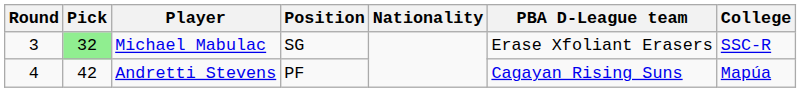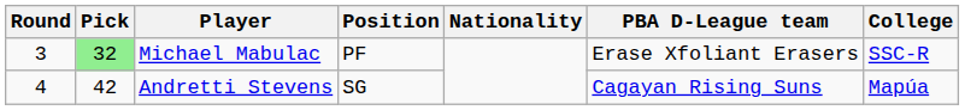Michael Mabulac | Position: SG -> PF
Andretti Stevens | Position: PF -> SG
